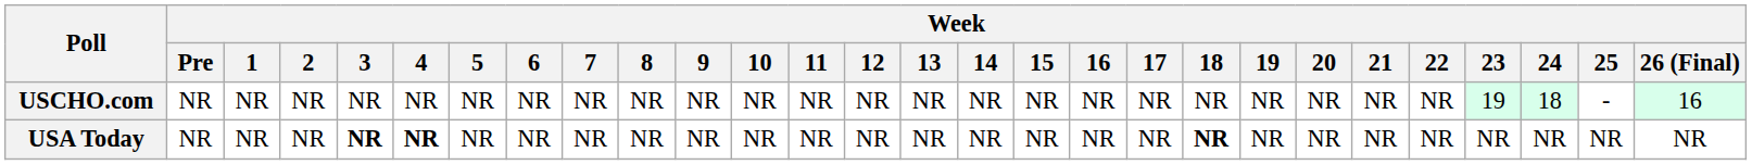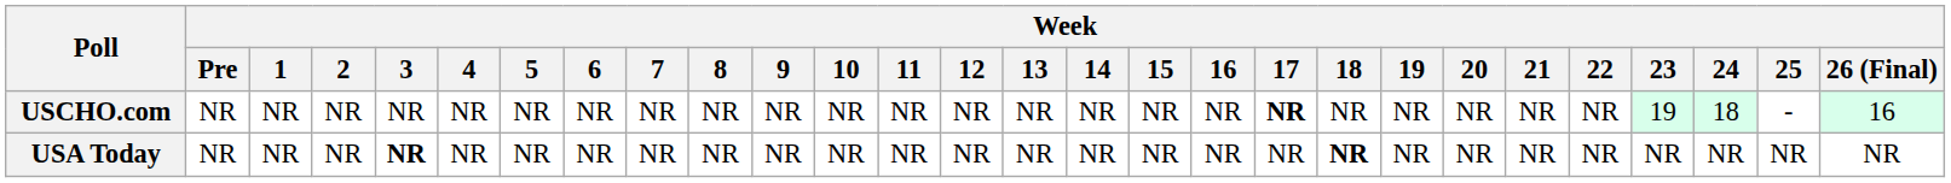USCHO.com | Week / 17: normal -> bold
USA Today | Week / 4: bold -> normal
